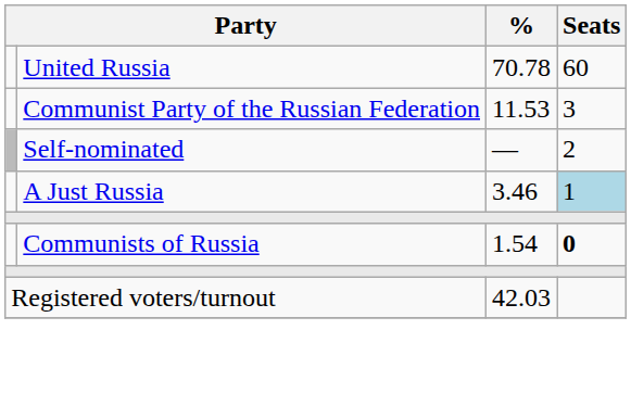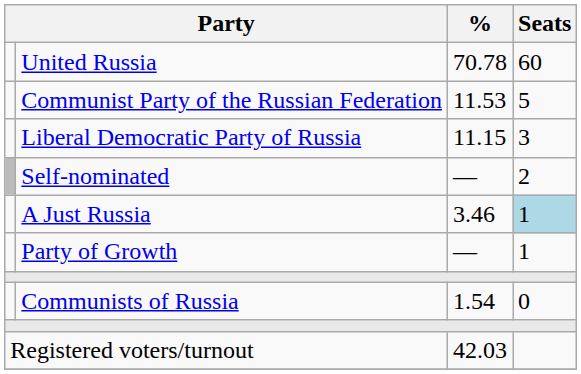Communist Party of the Russian Federation | Seats: 3 -> 5
+ row: Liberal Democratic Party of Russia | 11.15 | 3
+ row: Party of Growth | — | 1
Communists of Russia | Seats: bold -> normal
